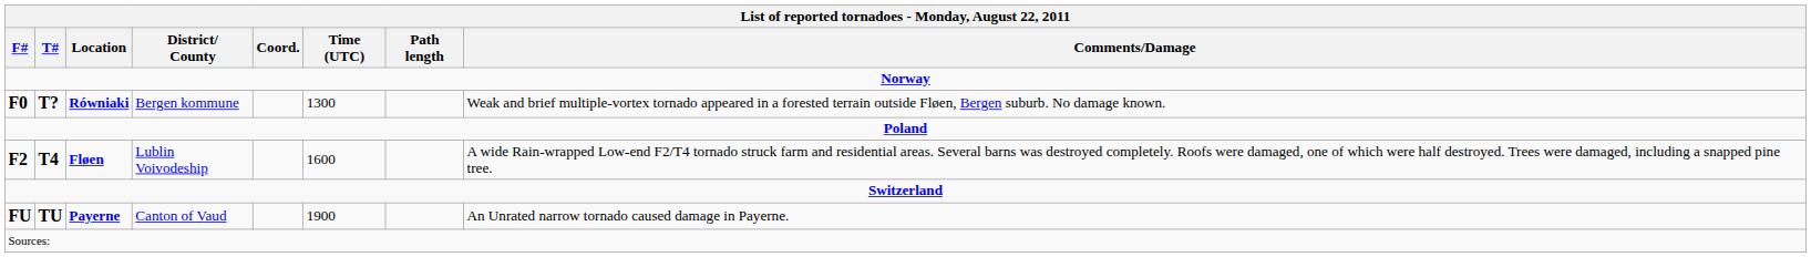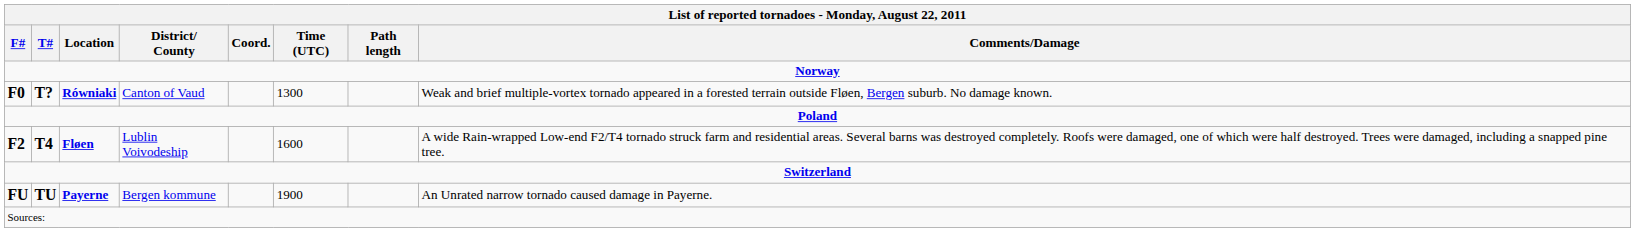F0 | District/ County: Bergen kommune -> Canton of Vaud
FU | District/ County: Canton of Vaud -> Bergen kommune
